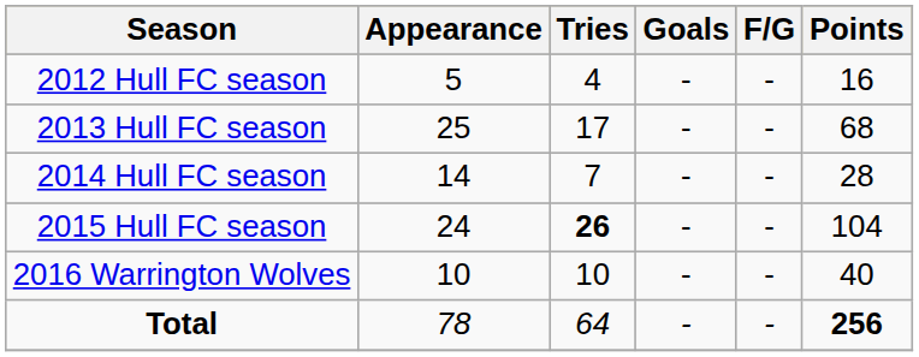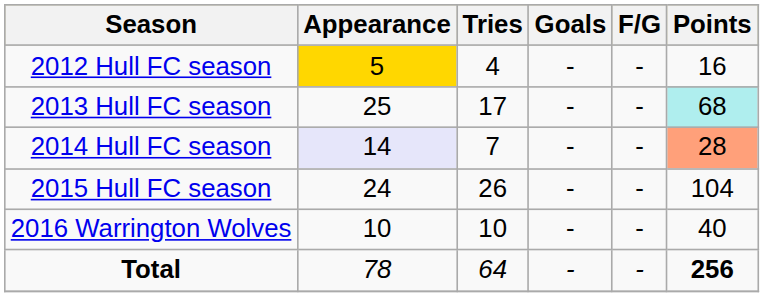2012 Hull FC season | Appearance: no background -> gold background
2013 Hull FC season | Points: no background -> paleturquoise background
2014 Hull FC season | Appearance: no background -> lavender background
2014 Hull FC season | Points: no background -> lightsalmon background
2015 Hull FC season | Tries: bold -> normal
